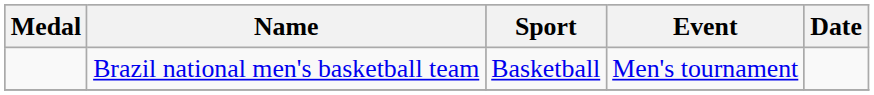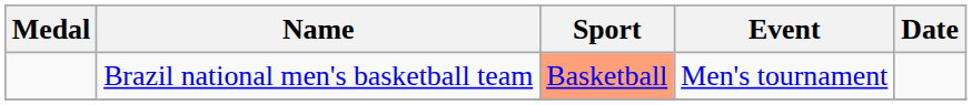Brazil national men's basketball team | Sport: no background -> lightsalmon background
